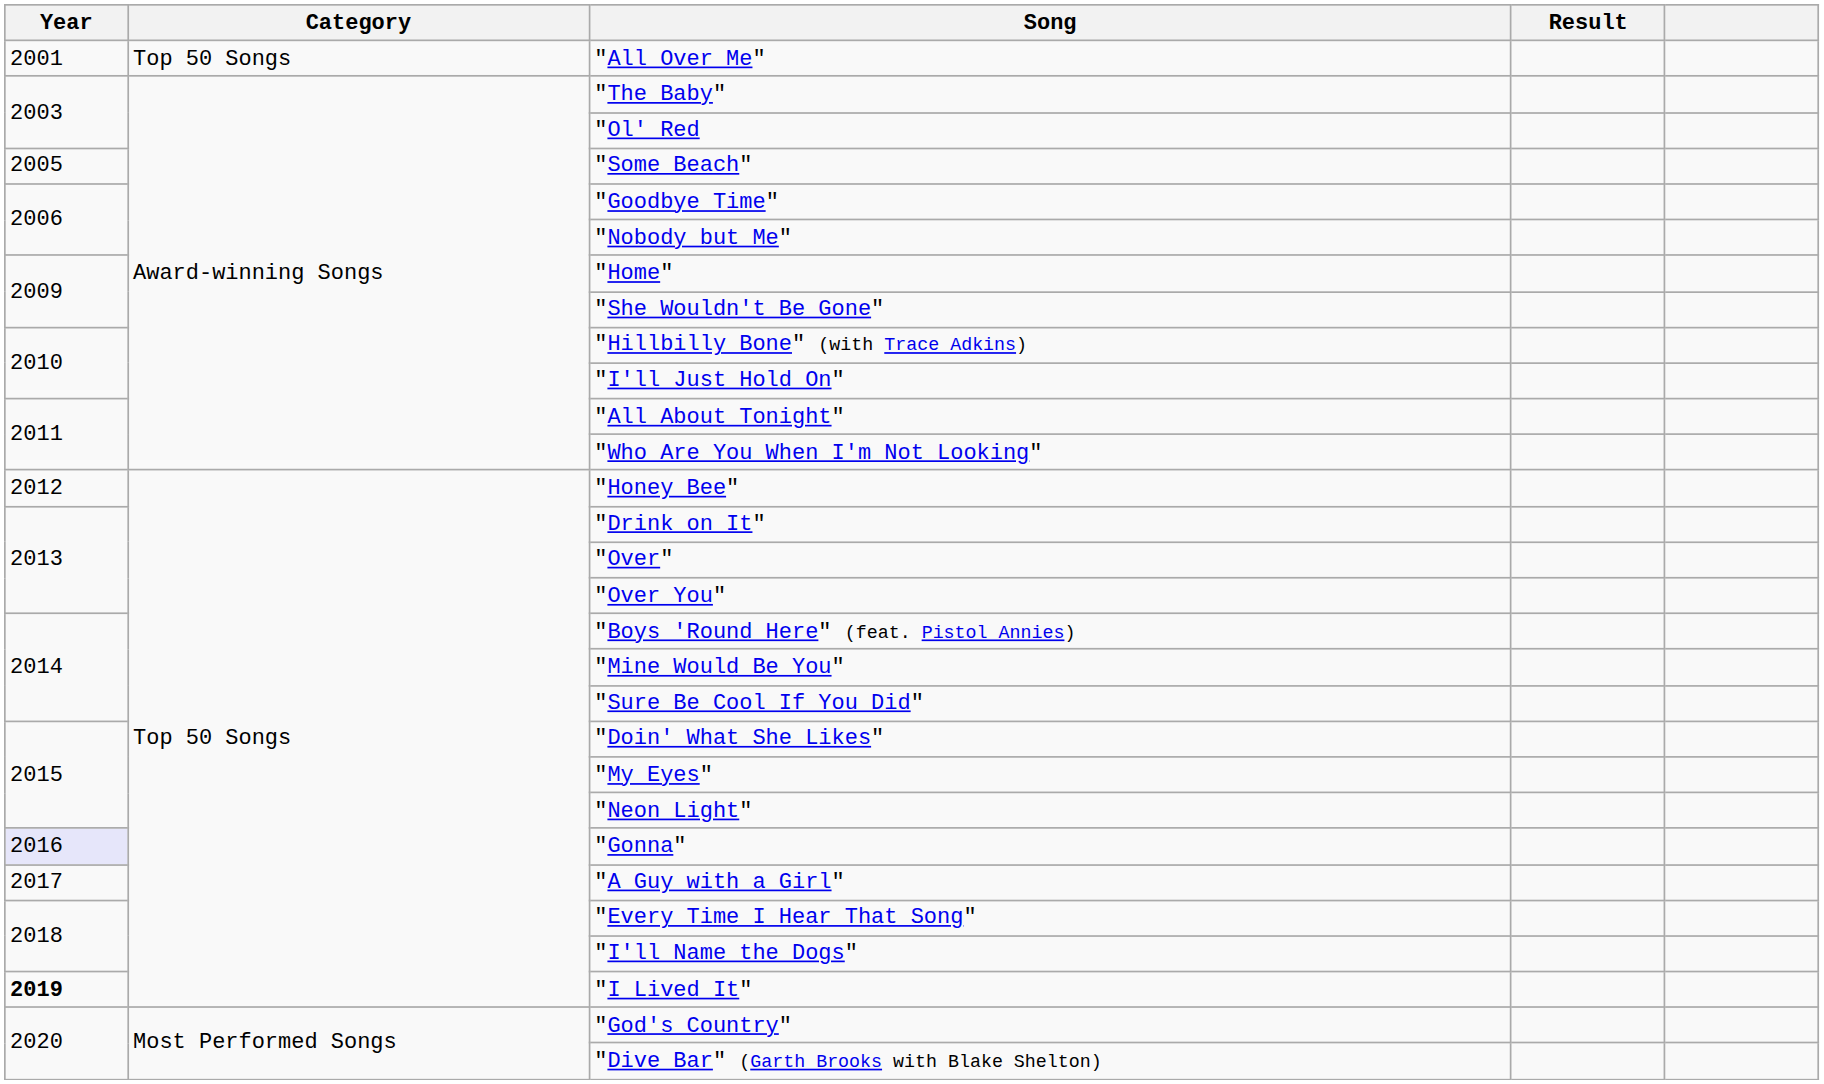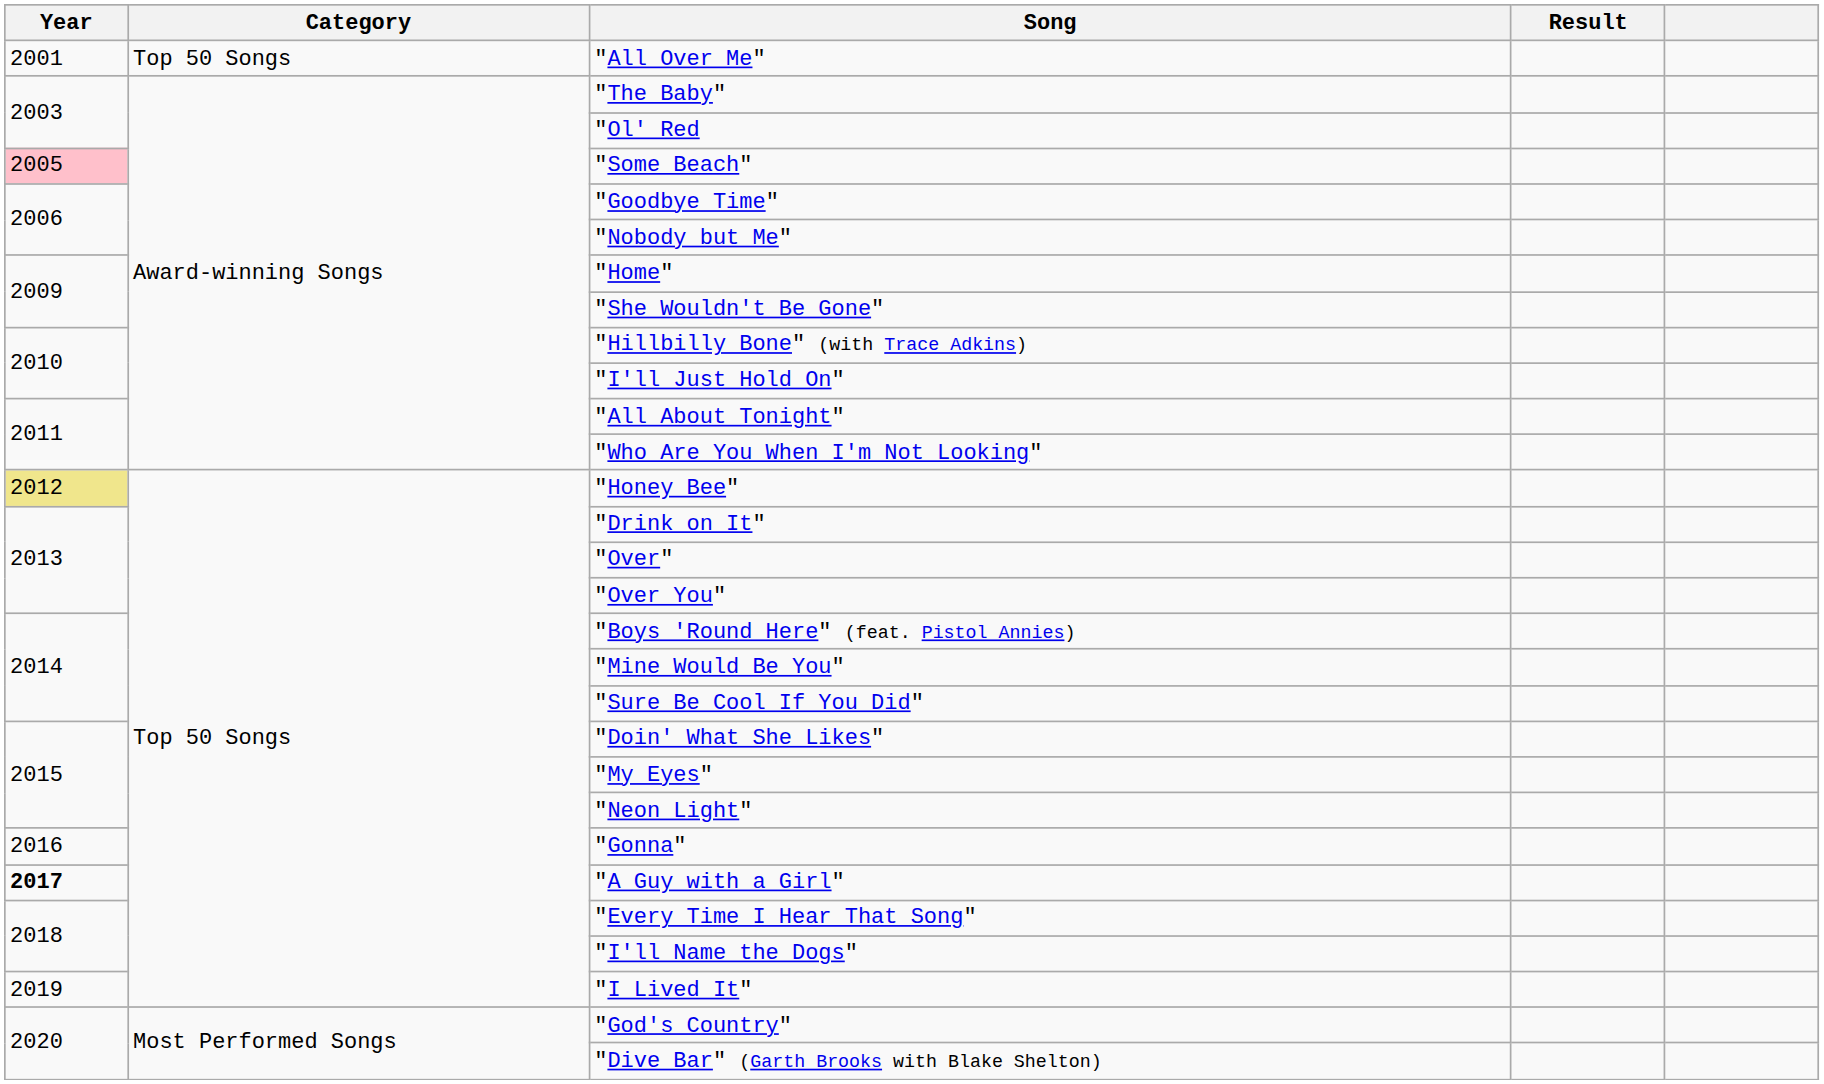"Some Beach" | Year: no background -> pink background
"Honey Bee" | Year: no background -> khaki background
"Gonna" | Year: lavender background -> no background
"A Guy with a Girl" | Year: normal -> bold
"I Lived It" | Year: bold -> normal
